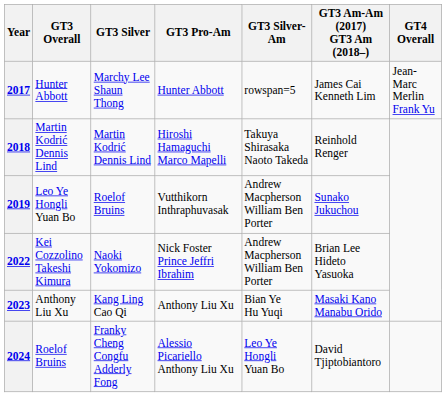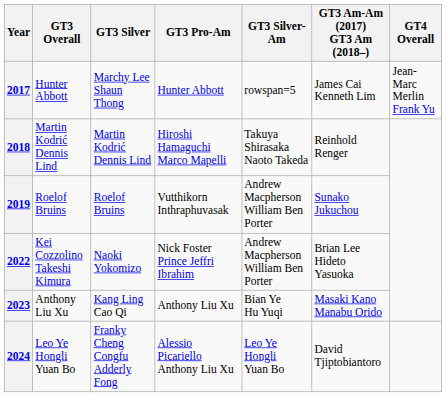2019 | GT3 Overall: Leo Ye Hongli Yuan Bo -> Roelof Bruins
2024 | GT3 Overall: Roelof Bruins -> Leo Ye Hongli Yuan Bo
